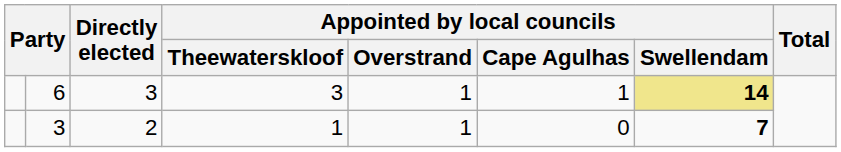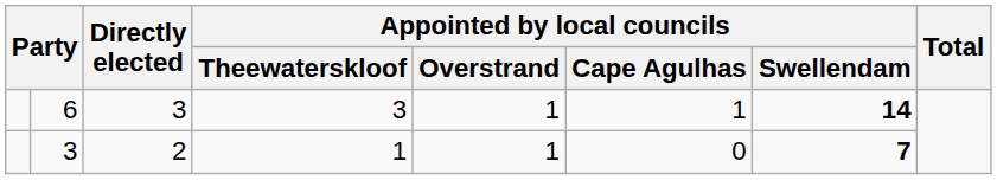6 | Appointed by local councils / Swellendam: khaki background -> no background
